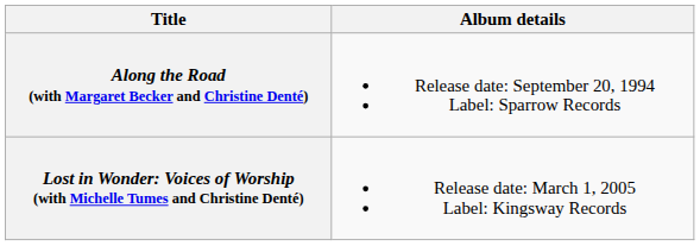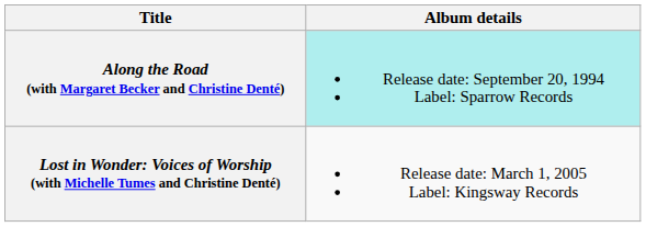Along the Road (with Margaret Becker and Christine Denté) | Album details: no background -> paleturquoise background
